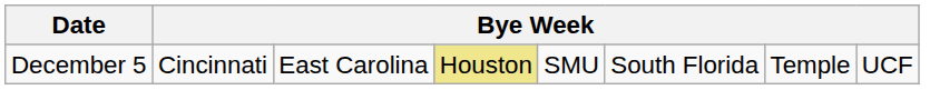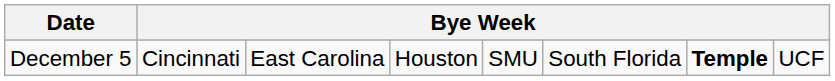December 5 | column 4: khaki background -> no background
December 5 | column 7: normal -> bold
